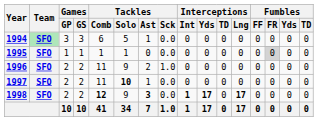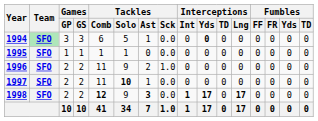1994 | Interceptions / Yds: normal -> bold
1995 | Fumbles / FR: lightgrey background -> no background
